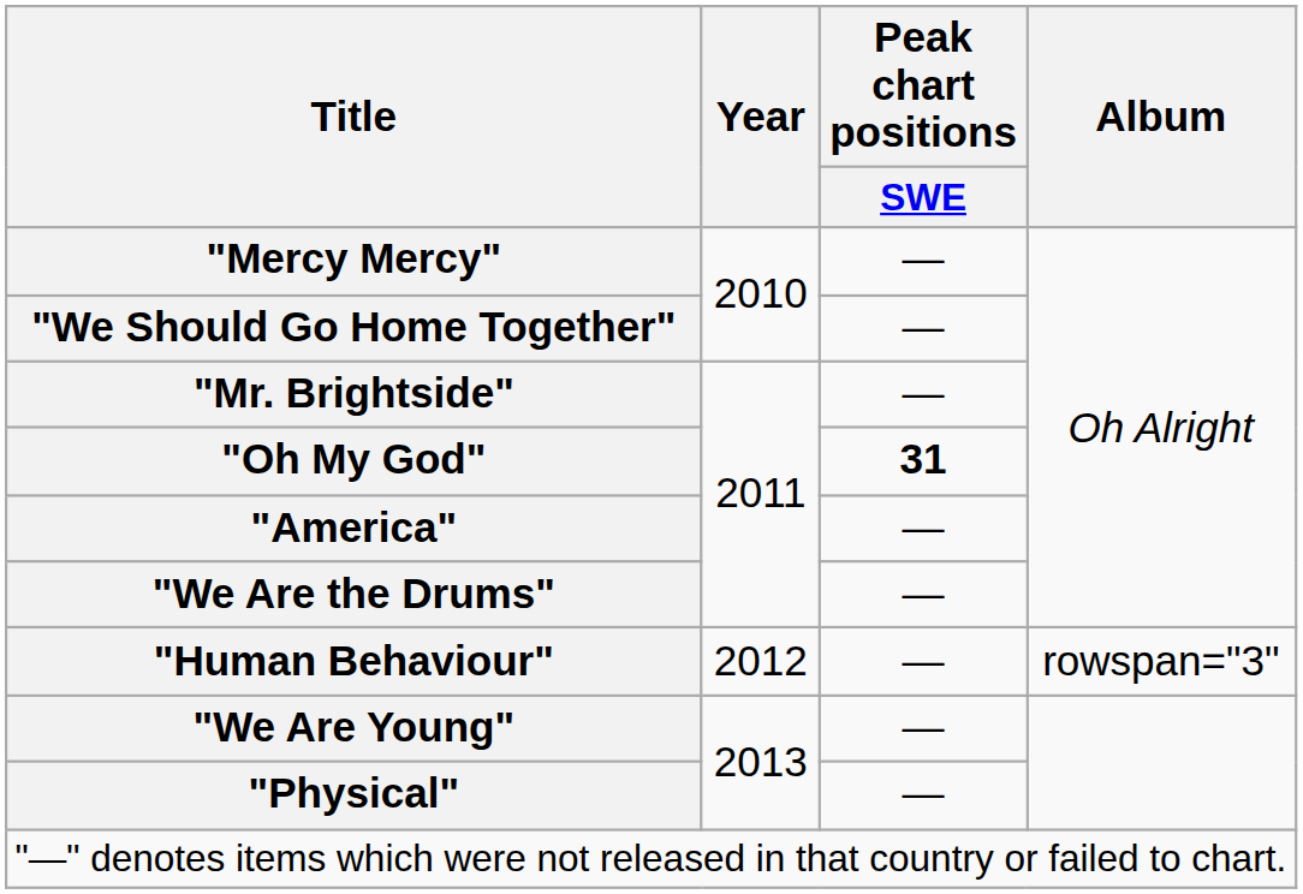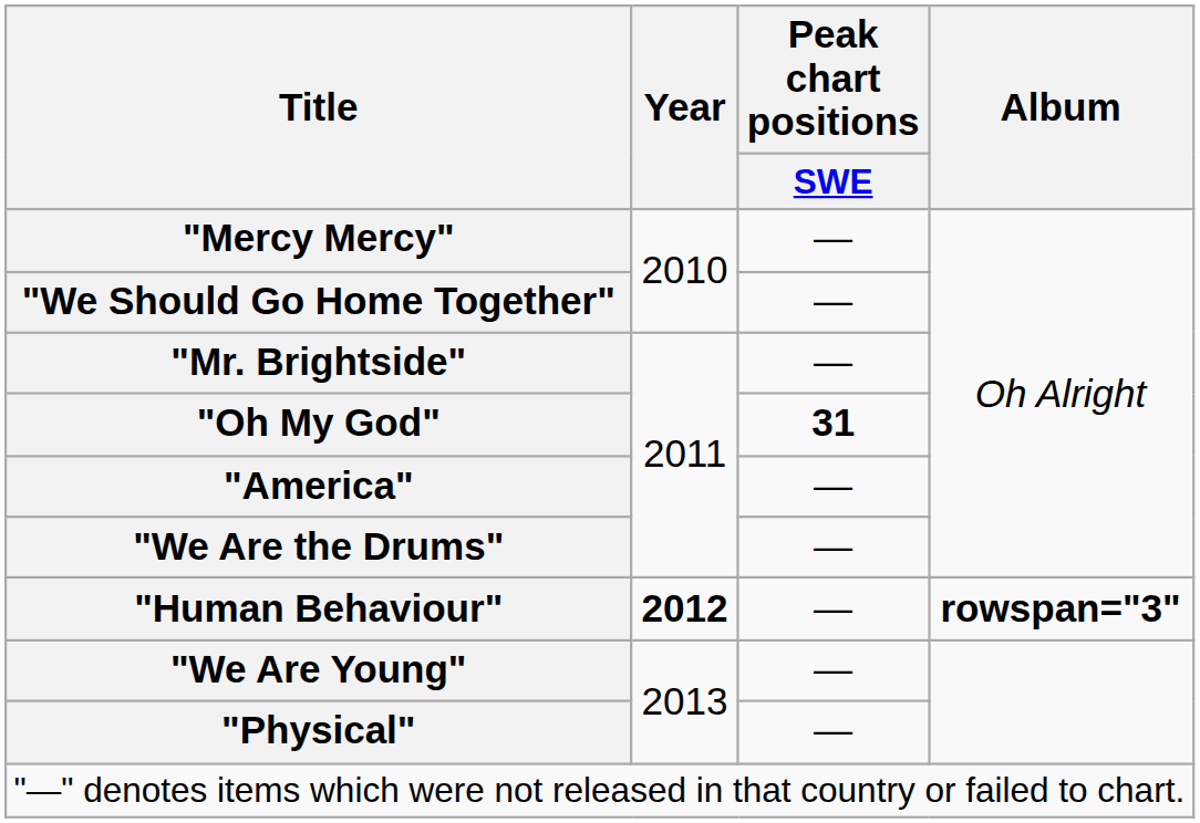"Human Behaviour" | Year: normal -> bold
"Human Behaviour" | Album: normal -> bold
